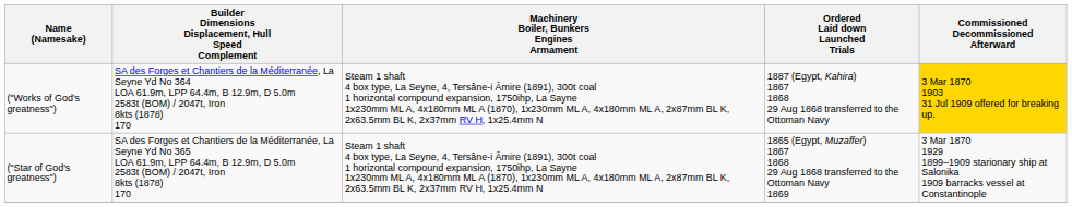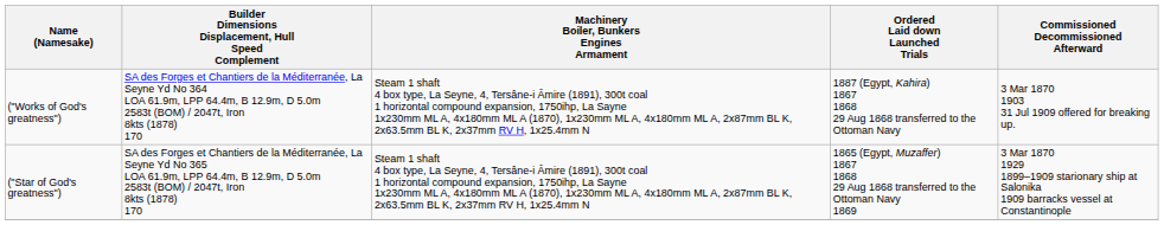("Works of God's greatness") | Commissioned Decommissioned Afterward: gold background -> no background
